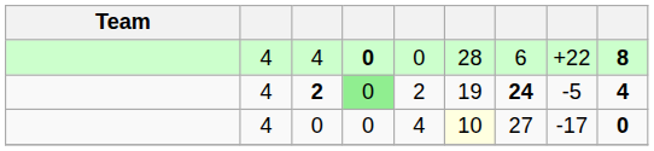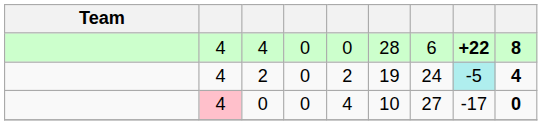row 2 | column 4: bold -> normal
row 2 | column 8: normal -> bold
row 3 | column 3: bold -> normal
row 3 | column 4: lightgreen background -> no background
row 3 | column 7: bold -> normal
row 3 | column 8: no background -> paleturquoise background
row 4 | column 2: no background -> pink background
row 4 | column 6: lightyellow background -> no background
